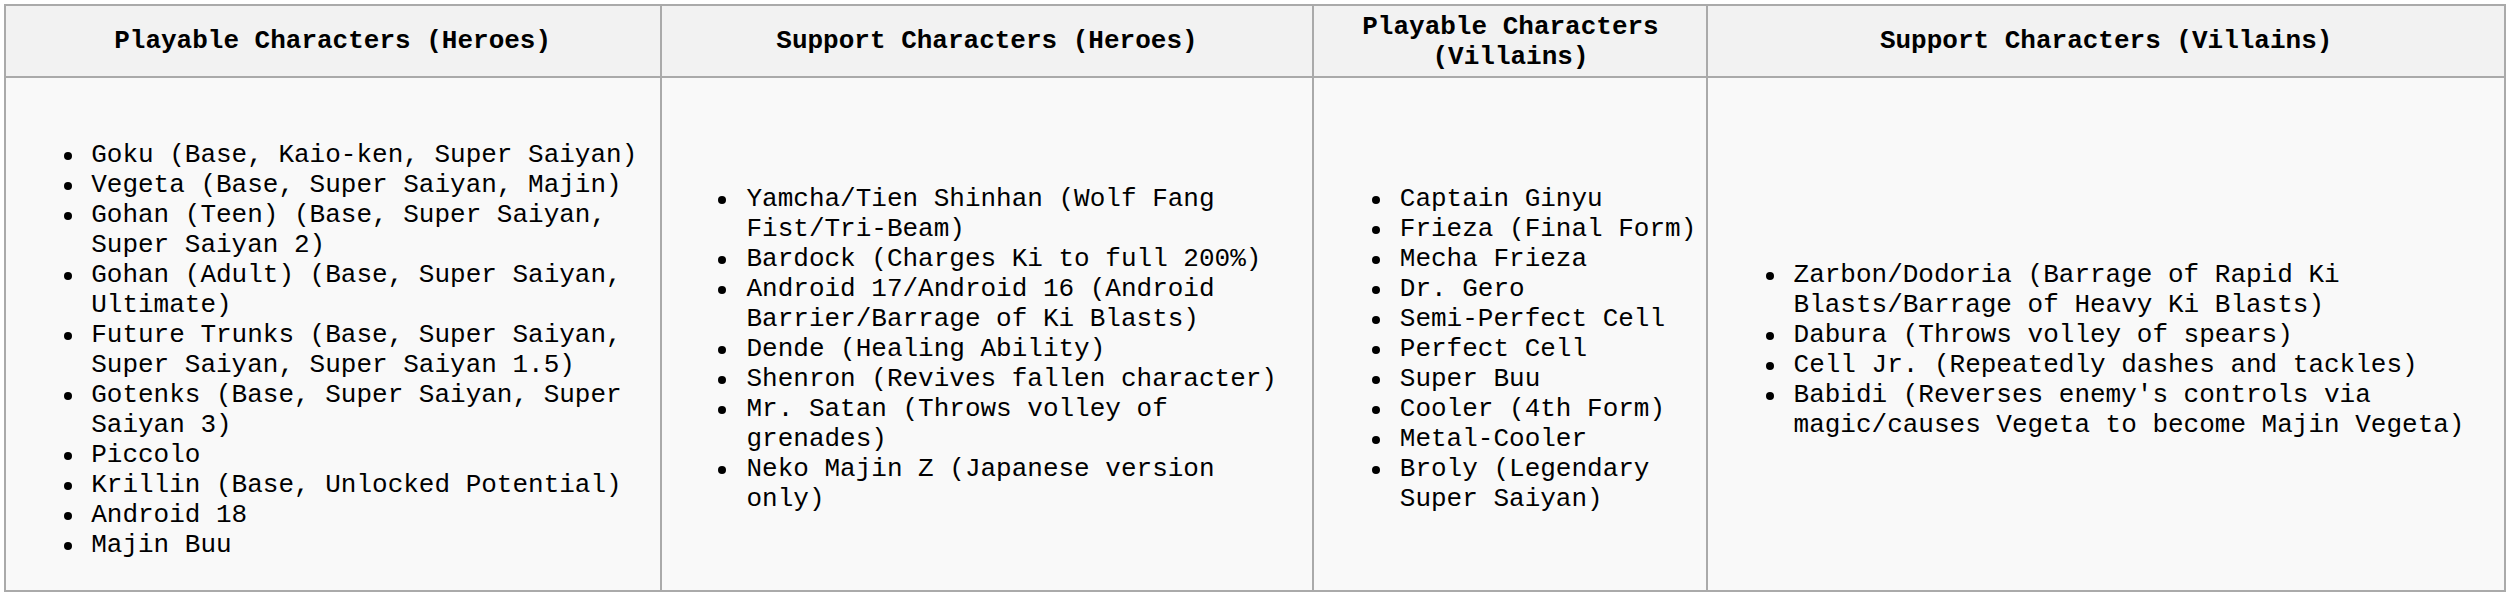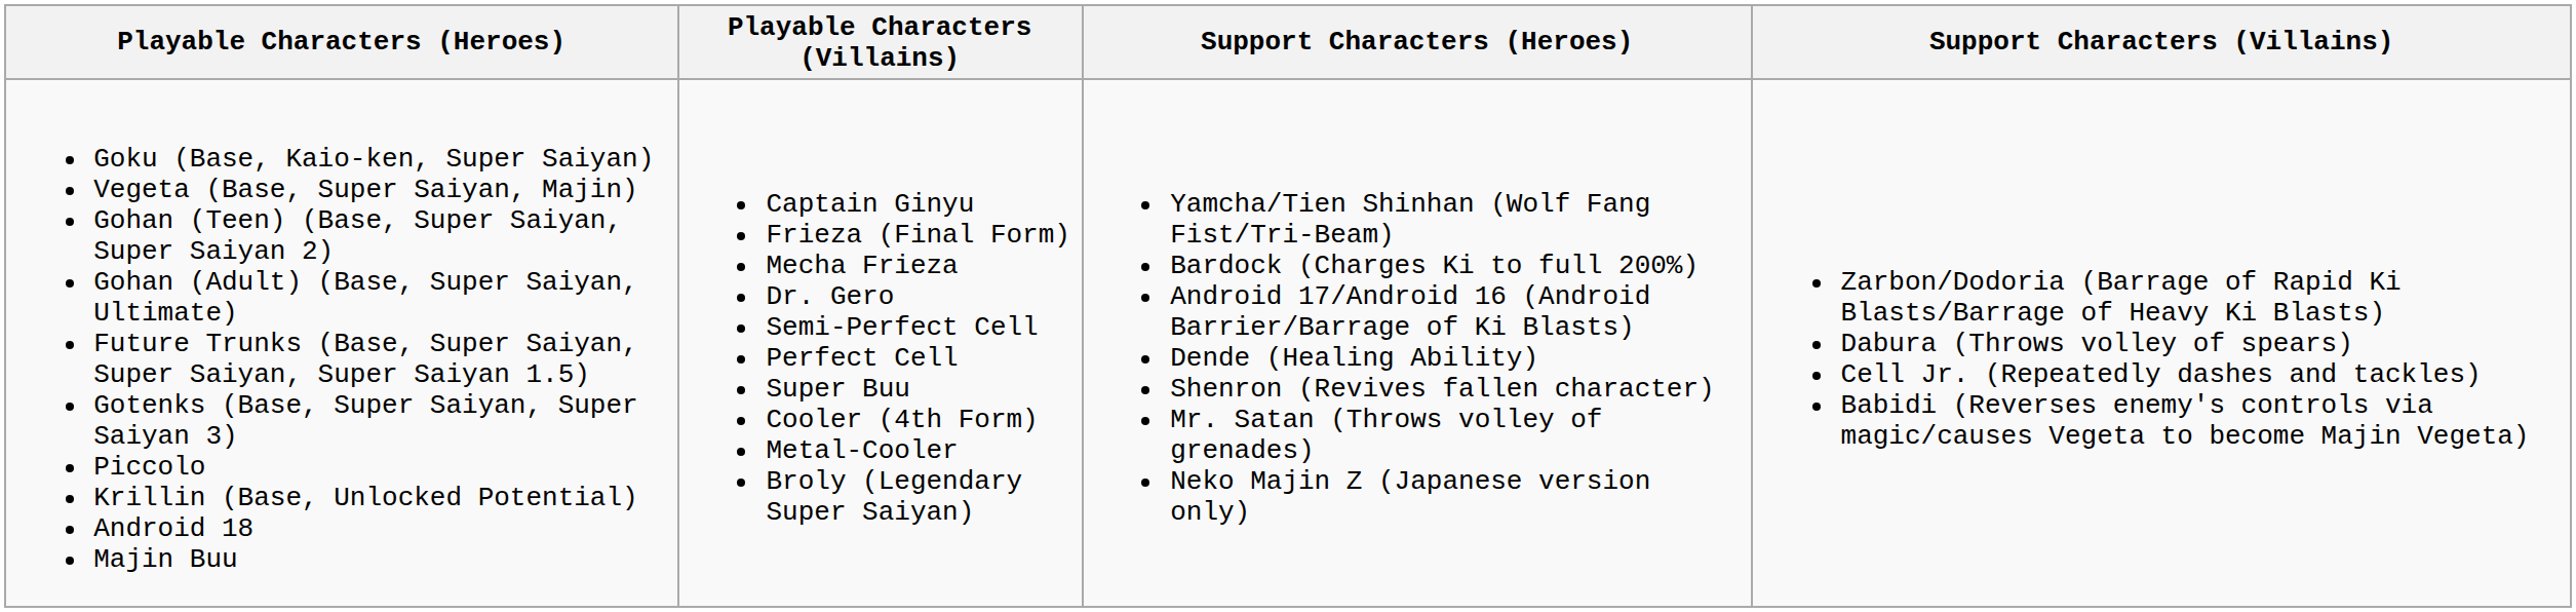columns swapped: Playable Characters (Villains) <-> Support Characters (Heroes)
